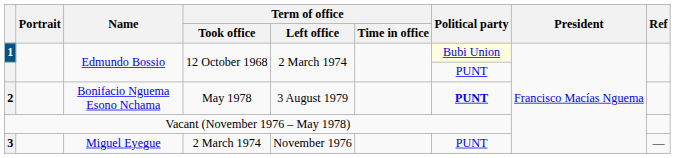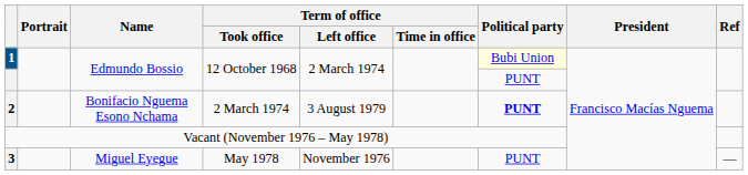2 | Term of office / Took office: May 1978 -> 2 March 1974
3 | Term of office / Took office: 2 March 1974 -> May 1978
